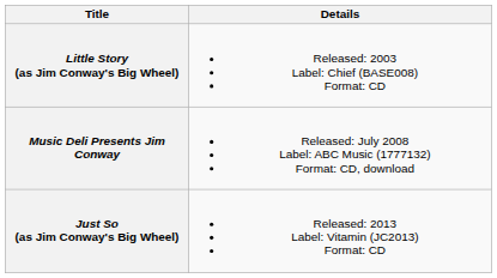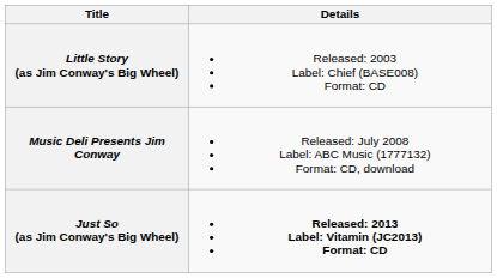Just So (as Jim Conway's Big Wheel) | Details: normal -> bold
